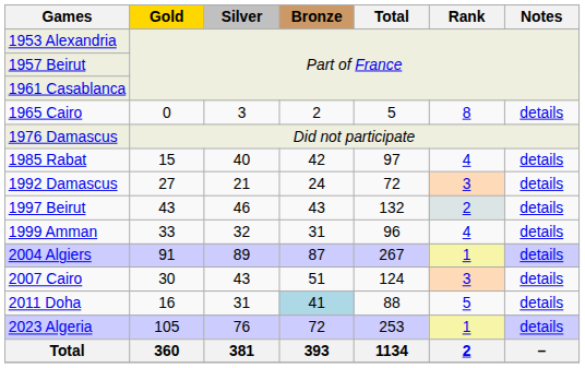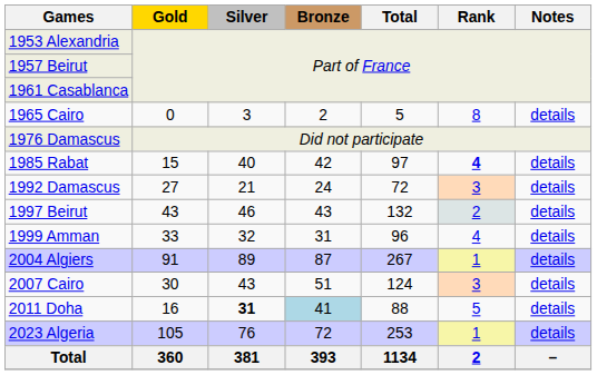1985 Rabat | Rank: normal -> bold
2011 Doha | Silver: normal -> bold
